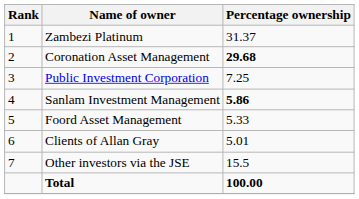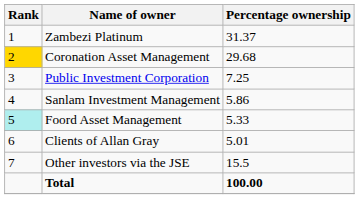Coronation Asset Management | Rank: no background -> gold background
Coronation Asset Management | Percentage ownership: bold -> normal
Sanlam Investment Management | Percentage ownership: bold -> normal
Foord Asset Management | Rank: no background -> paleturquoise background
